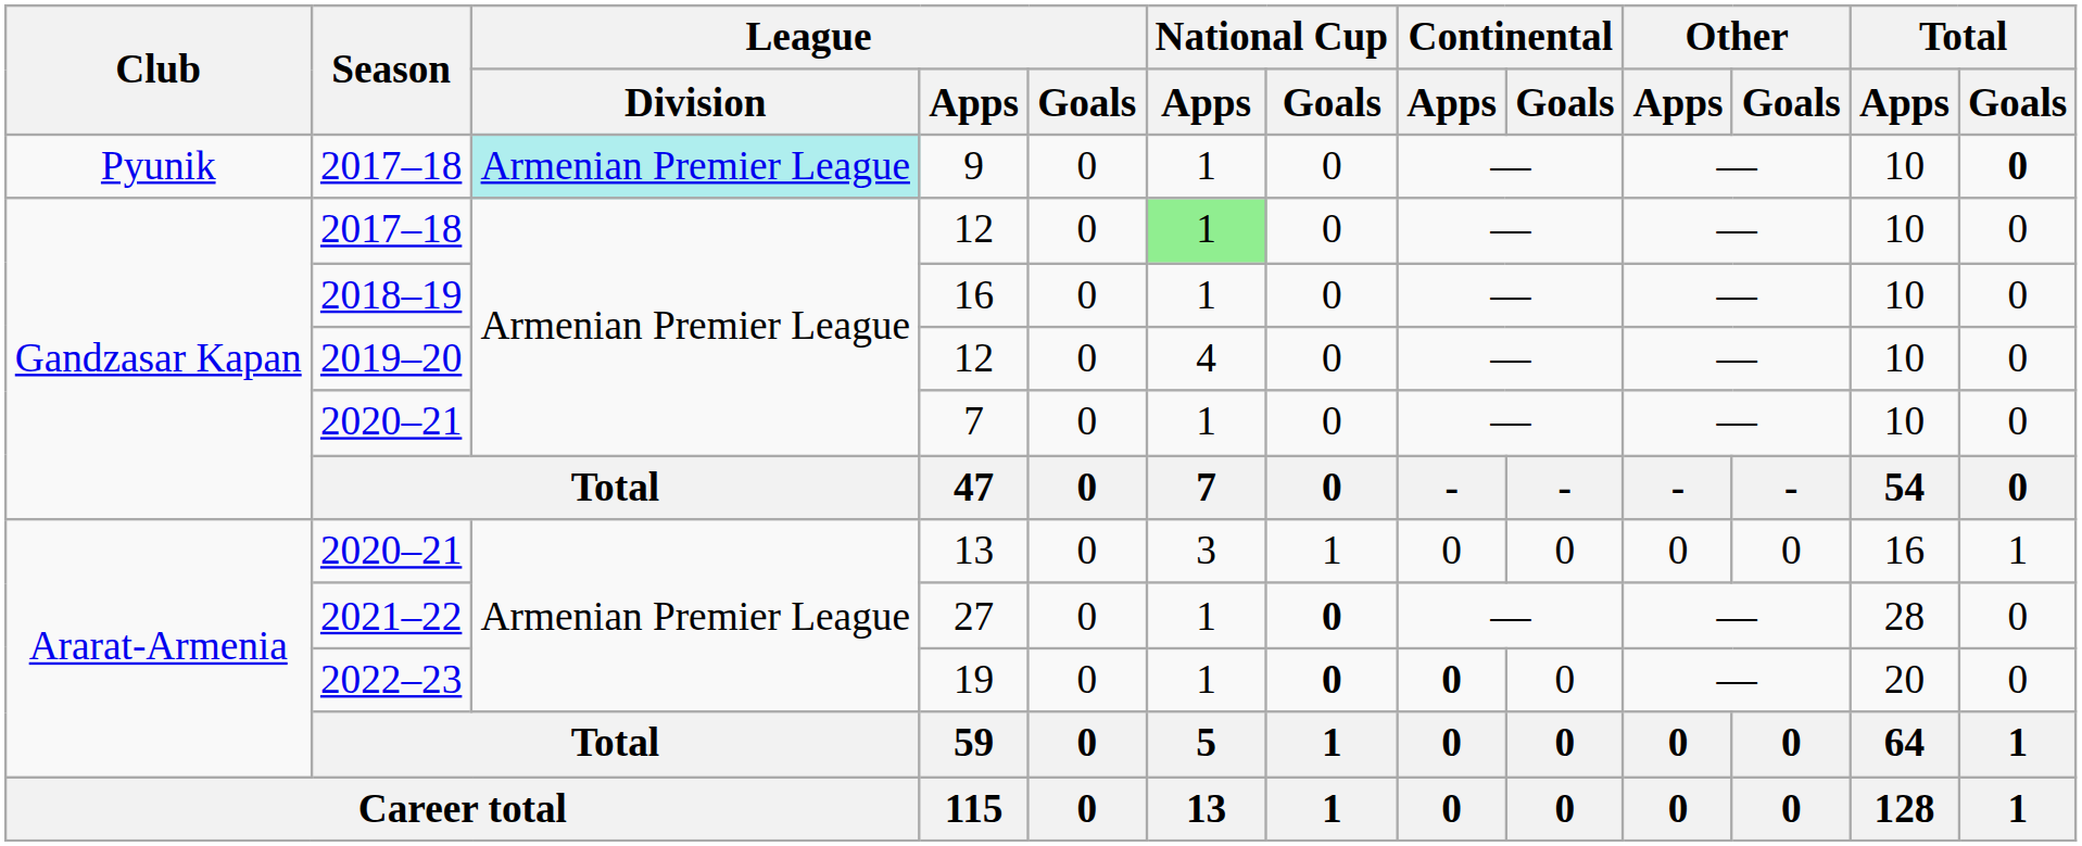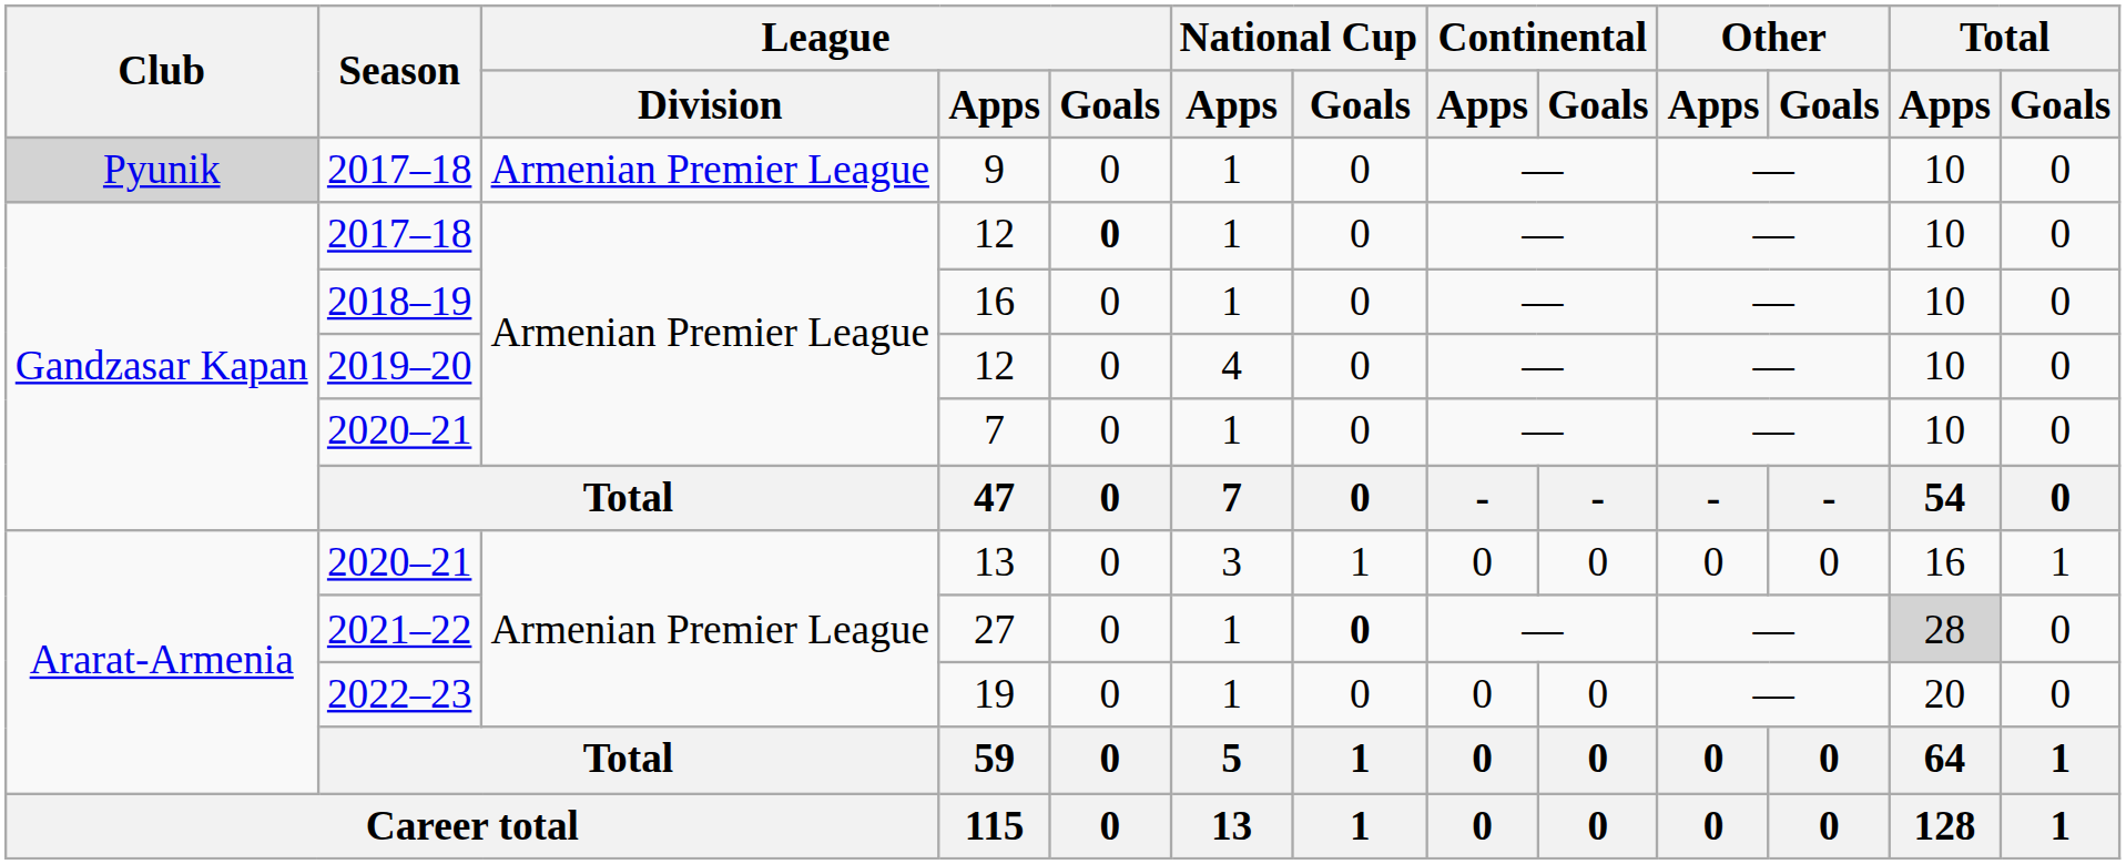9 | Club: no background -> lightgrey background
9 | League / Division: paleturquoise background -> no background
9 | Total / Goals: bold -> normal
2017–18 / 12 | League / Goals: normal -> bold
2017–18 / 12 | National Cup / Apps: lightgreen background -> no background
27 | Total / Apps: no background -> lightgrey background
19 | National Cup / Goals: bold -> normal
19 | Continental / Apps: bold -> normal
